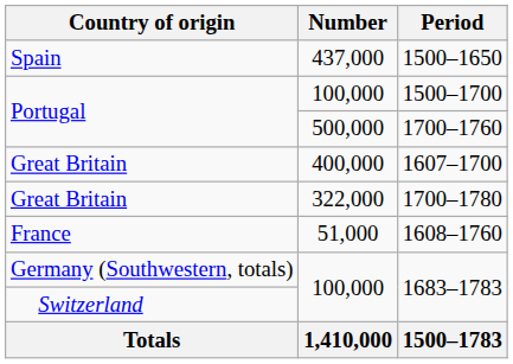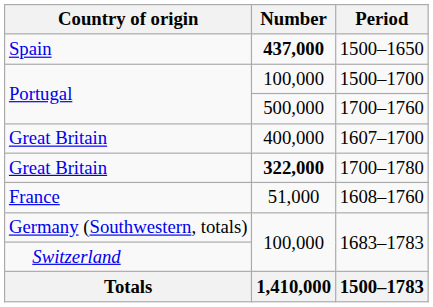1500–1650 | Number: normal -> bold
1700–1780 | Number: normal -> bold
